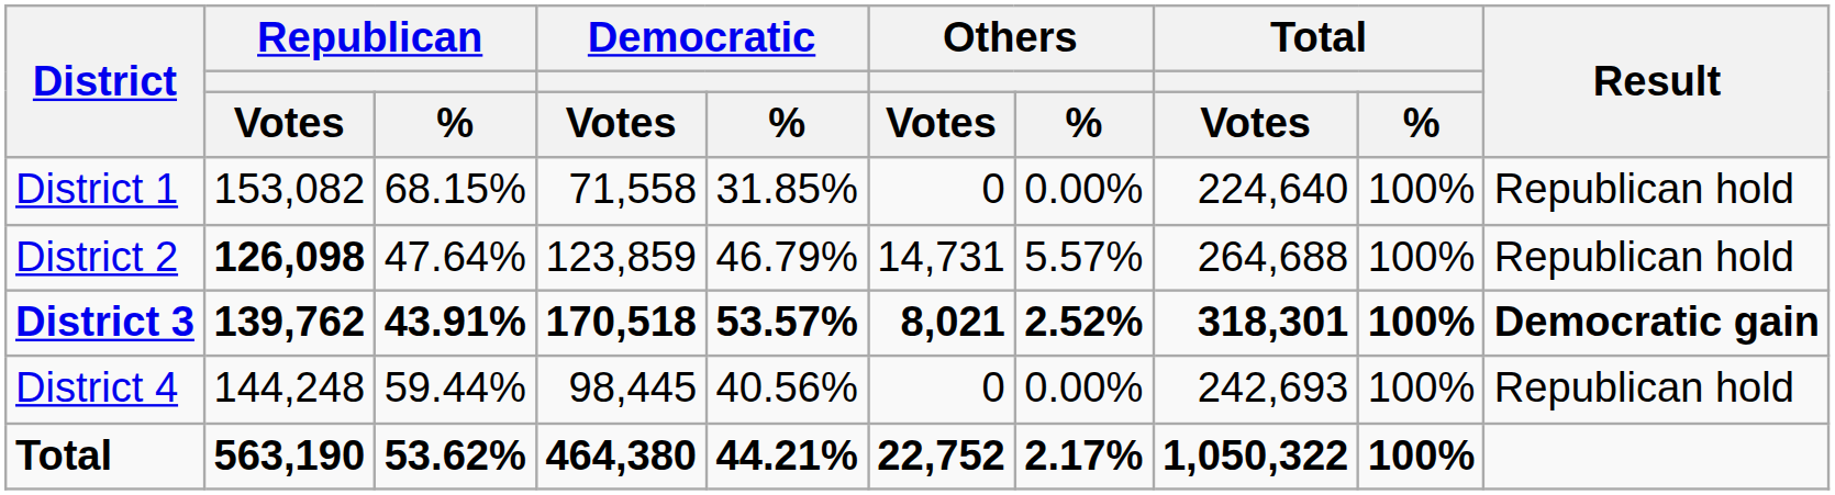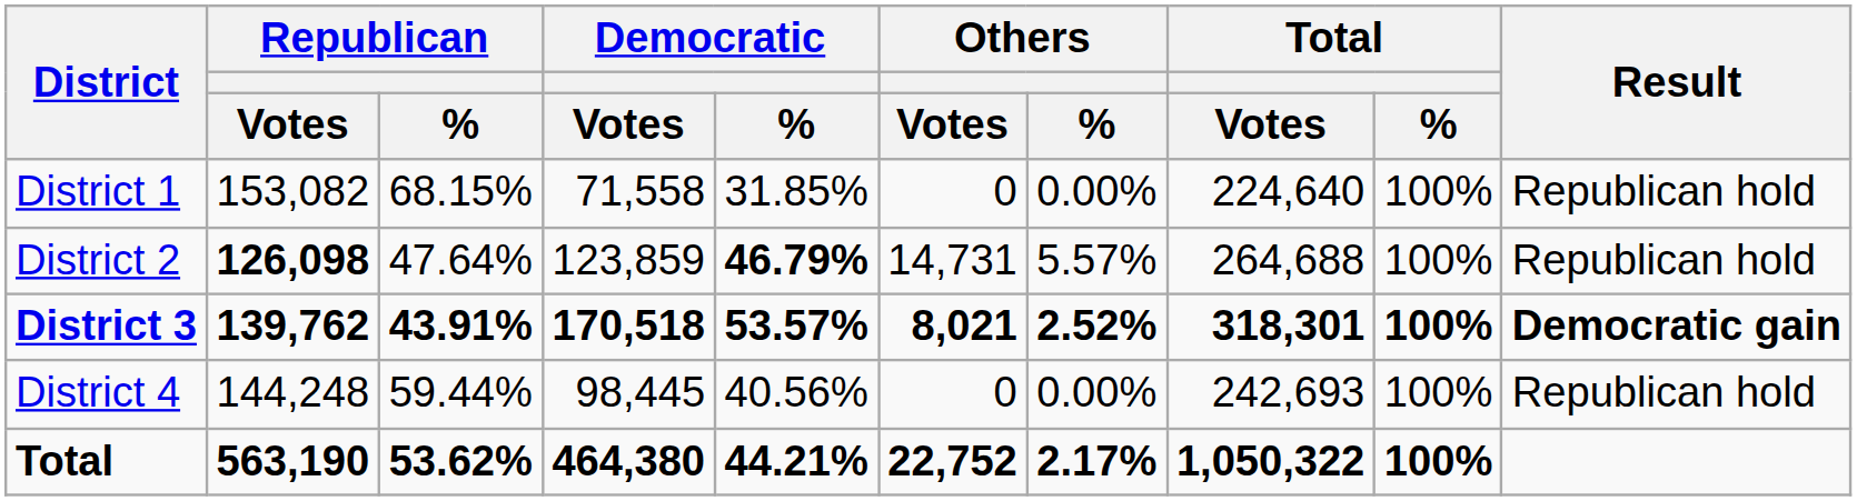District 2 | Democratic / %: normal -> bold
